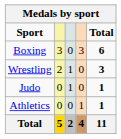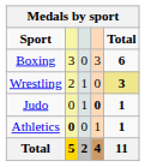Wrestling | Total: no background -> khaki background
Judo | column 4: normal -> bold
Athletics | column 2: normal -> bold
